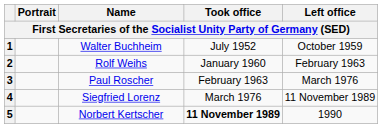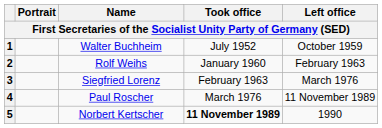3 | Name: Paul Roscher -> Siegfried Lorenz
4 | Name: Siegfried Lorenz -> Paul Roscher
